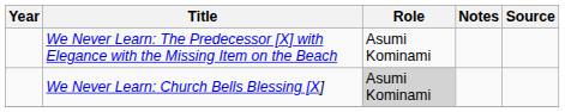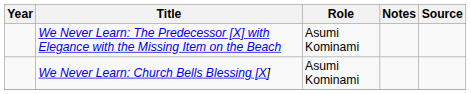We Never Learn: Church Bells Blessing [X] | Role: lightgrey background -> no background
